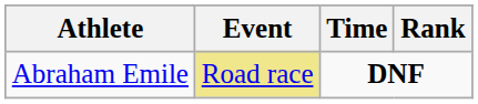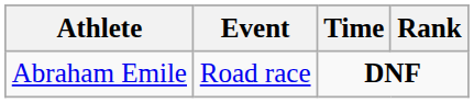Abraham Emile | Event: khaki background -> no background
